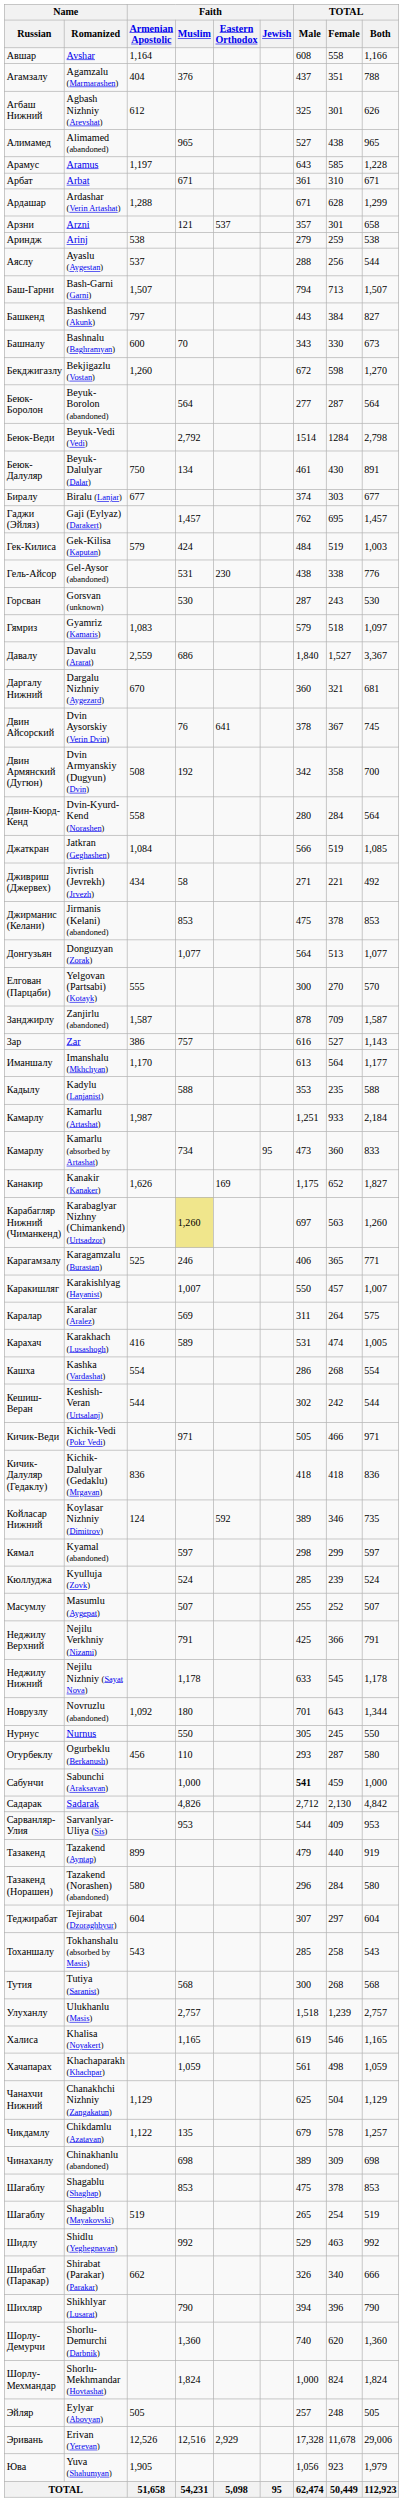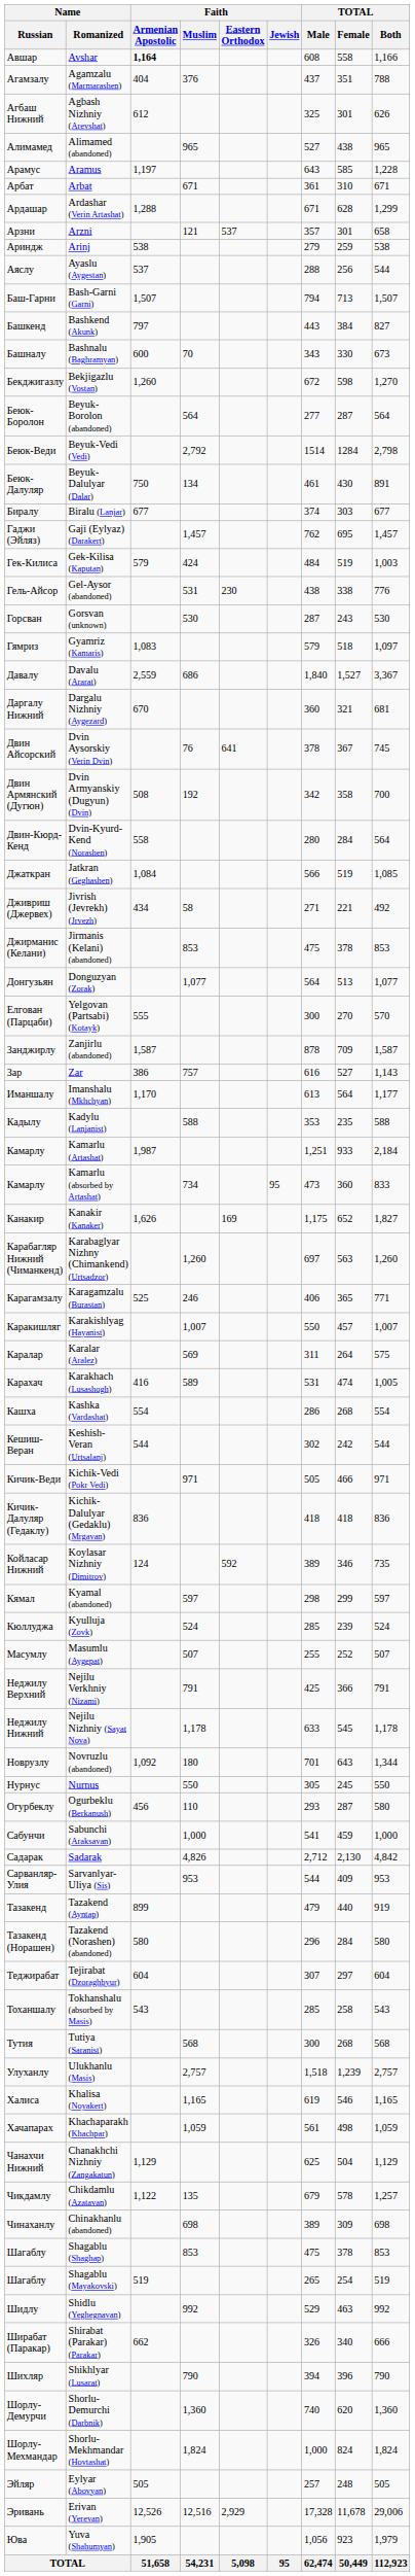Avshar | Faith / Armenian Apostolic: normal -> bold
Karabaglyar Nizhny (Chimankend) (Urtsadzor) | Faith / Muslim: khaki background -> no background
Sabunchi (Araksavan) | TOTAL / Male: bold -> normal
